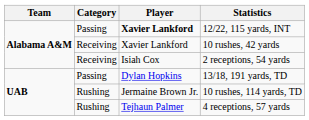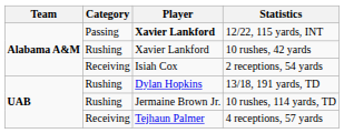10 rushes, 42 yards | Category: Receiving -> Rushing
13/18, 191 yards, TD | Category: Passing -> Rushing
4 receptions, 57 yards | Category: Rushing -> Receiving
